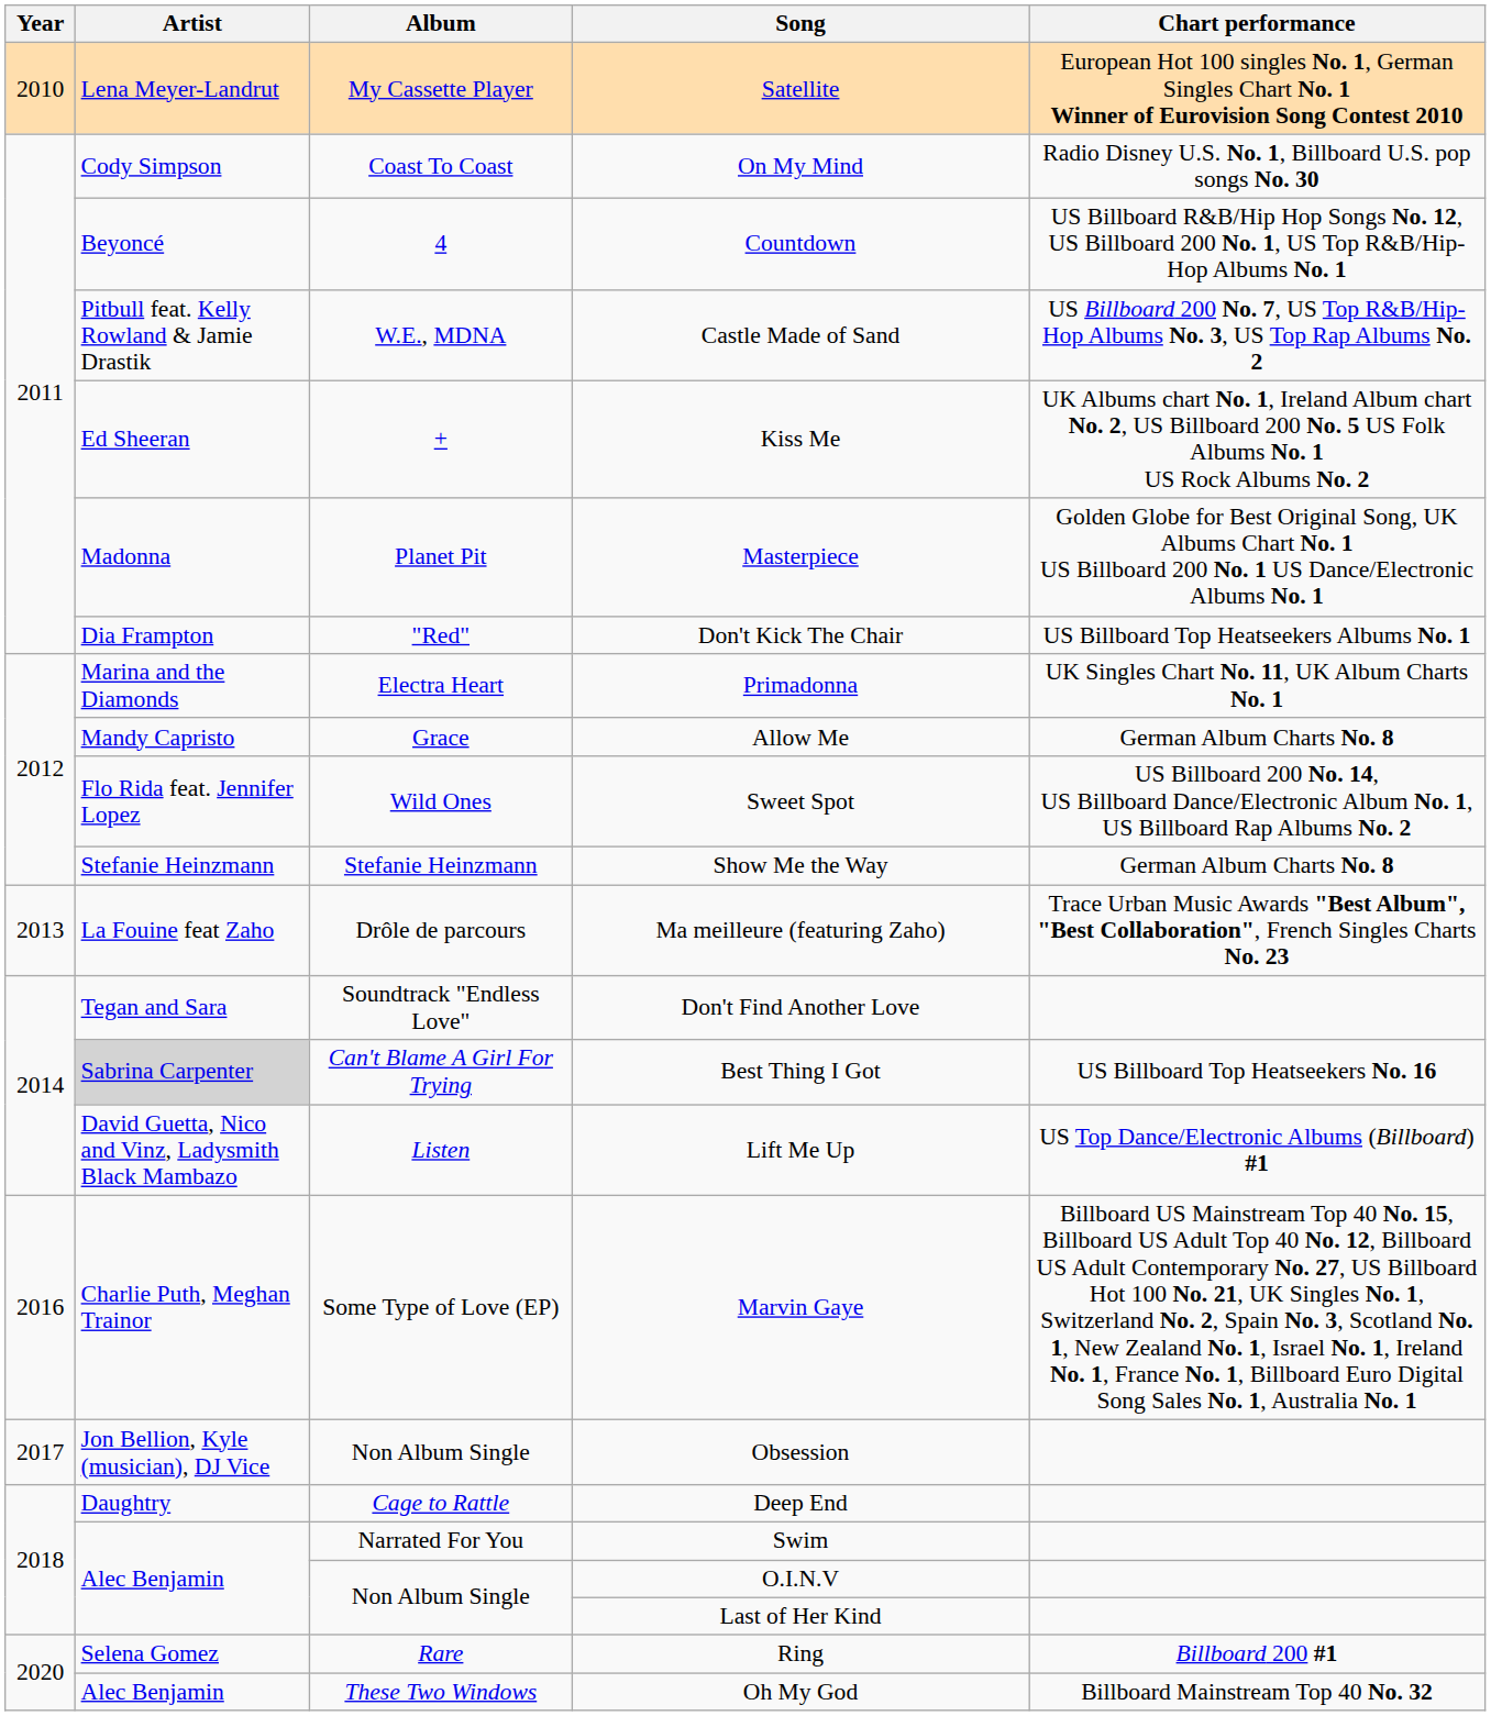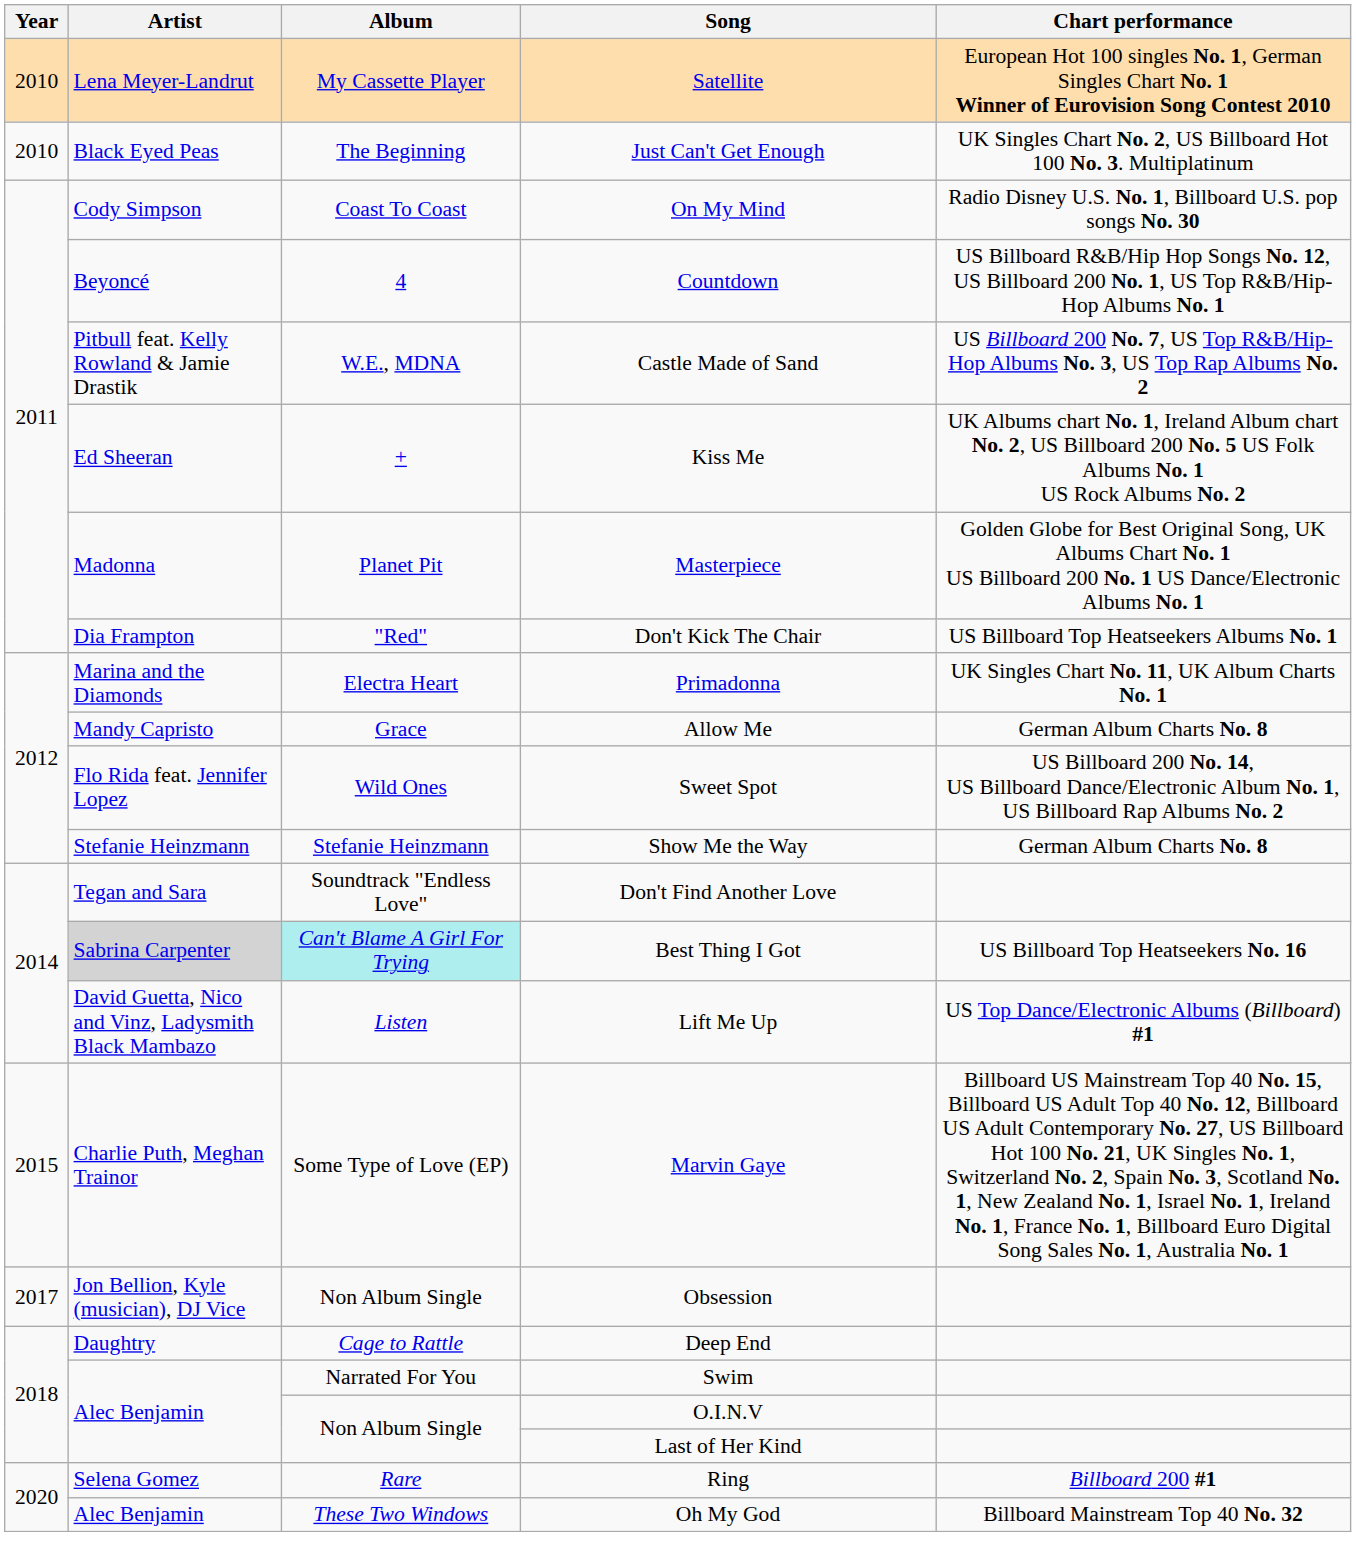+ row: 2010 | Black Eyed Peas | The Beginning | Just Can't Get Enough | UK Singles Chart No. 2, US Billboard Hot 100 No. 3. Multiplatinum
- row: 2013 | La Fouine feat Zaho | Drôle de parcours | Ma meilleure (featuring Zaho) | Trace Urban Music Awards "Best Album", "Best Collaboration", French Singles Charts No. 23
Best Thing I Got | Album: no background -> paleturquoise background
Marvin Gaye | Year: 2016 -> 2015
